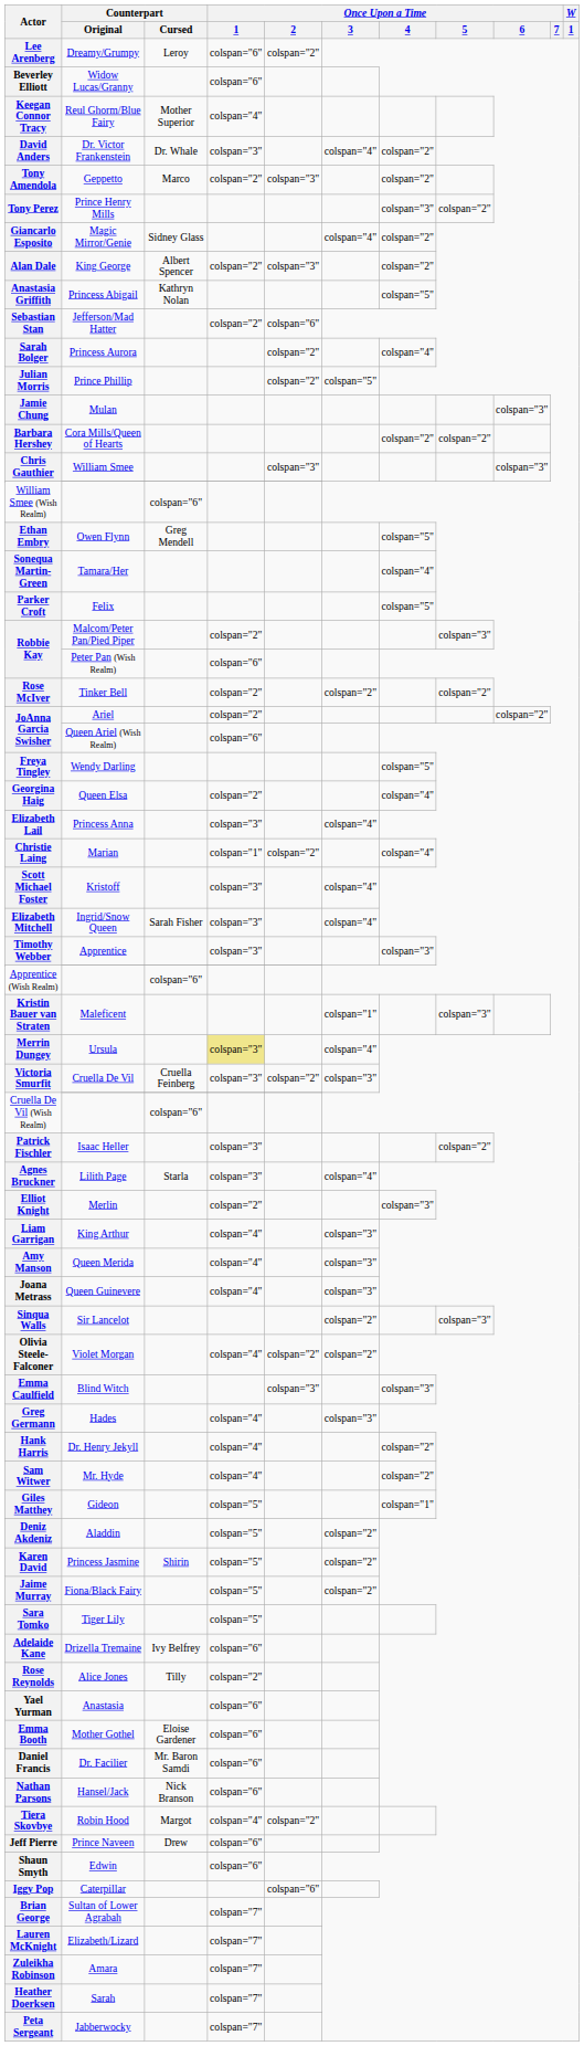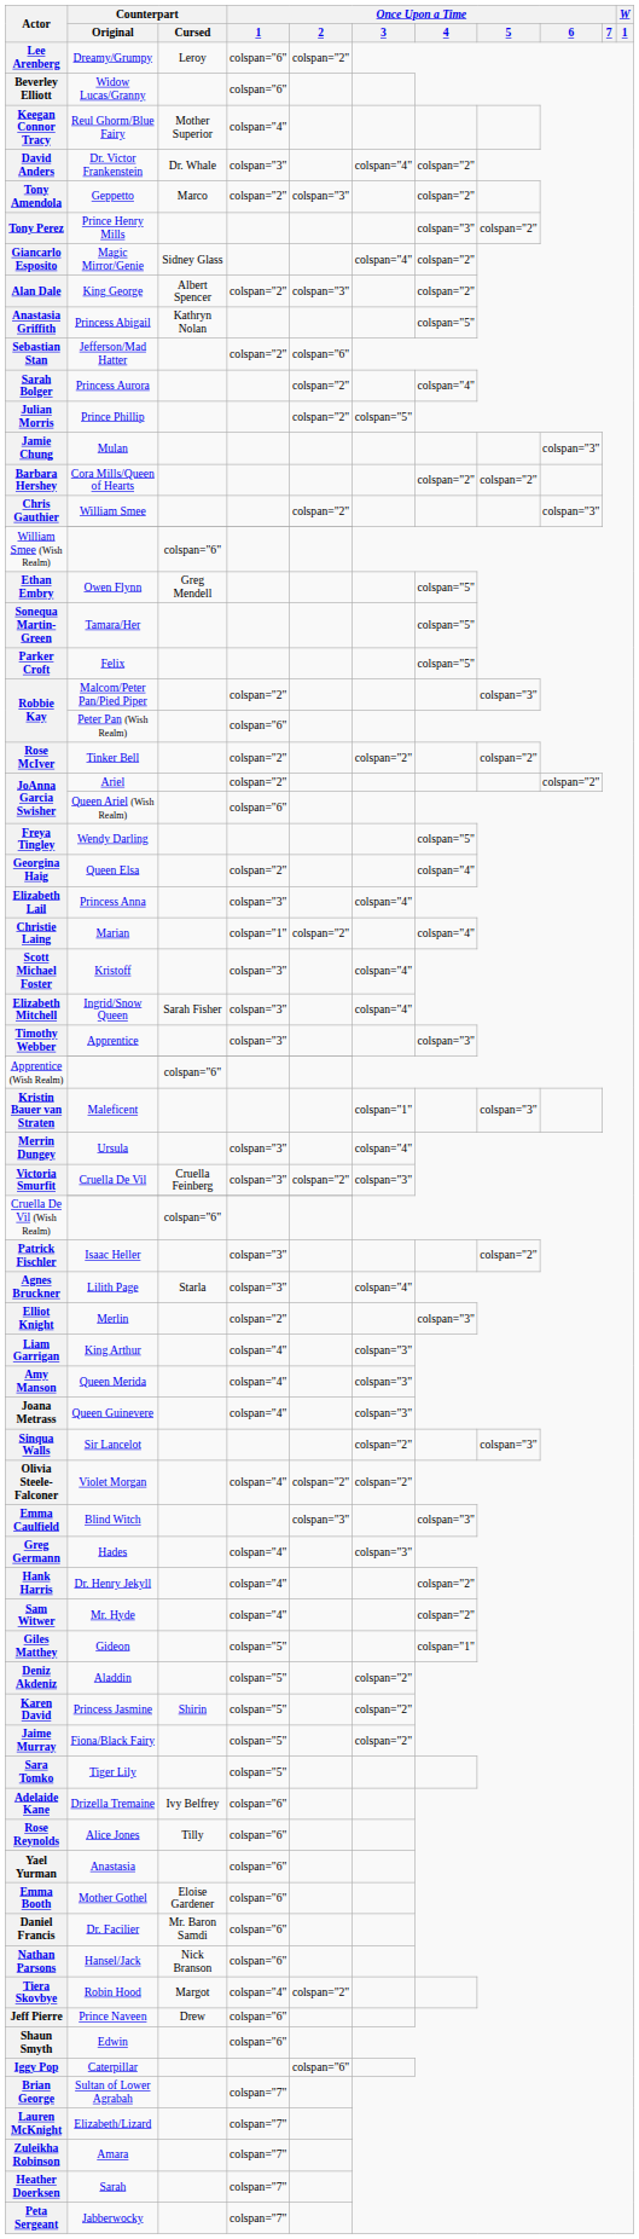Chris Gauthier / William Smee | Once Upon a Time / 2: colspan="3" -> colspan="2"
Sonequa Martin-Green | Once Upon a Time / 4: colspan="4" -> colspan="5"
Merrin Dungey | Once Upon a Time / 1: khaki background -> no background
Rose Reynolds | Once Upon a Time / 1: colspan="2" -> colspan="6"
